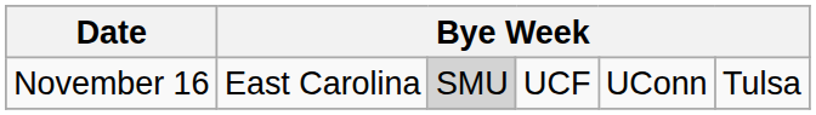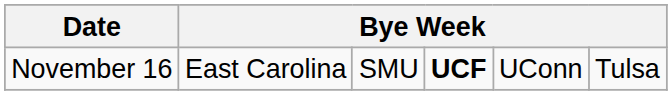November 16 | column 3: lightgrey background -> no background
November 16 | column 4: normal -> bold
